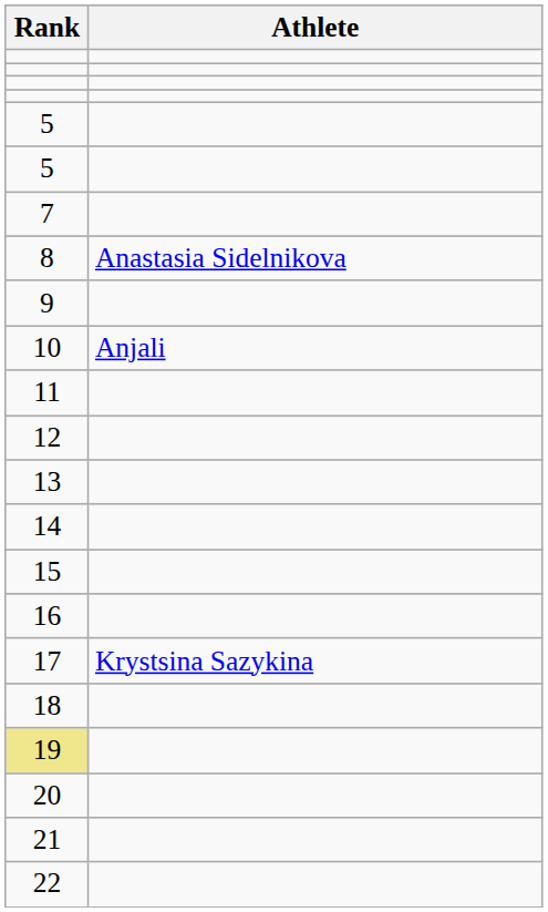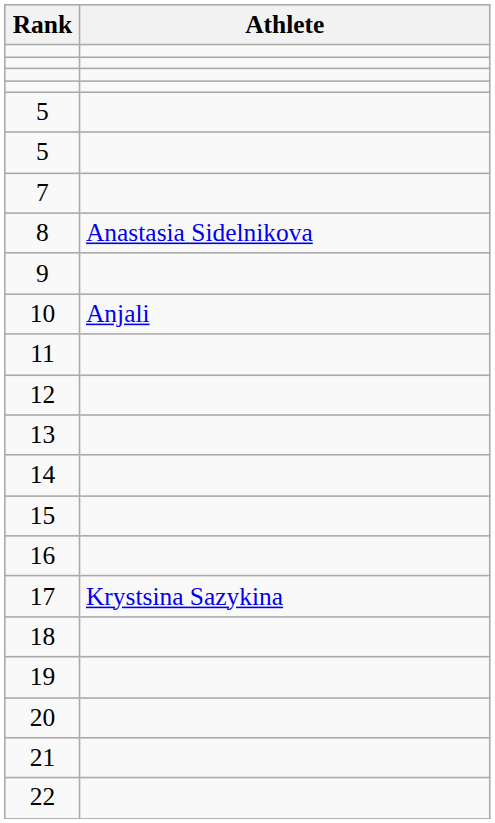row 20 | Rank: khaki background -> no background
